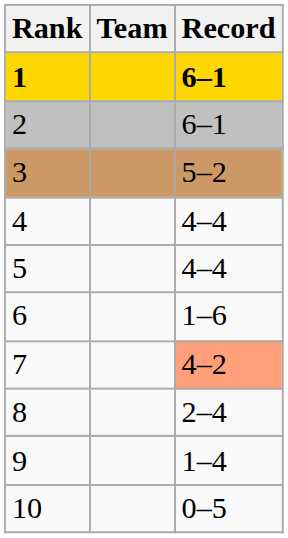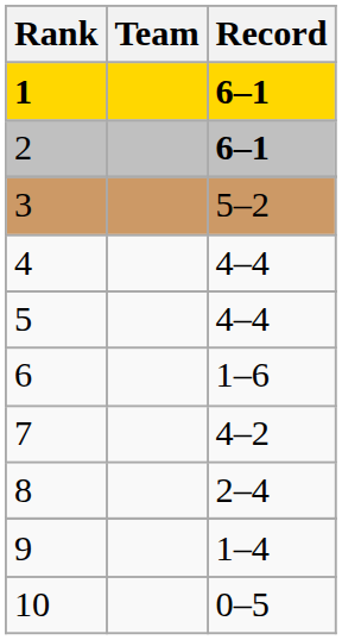2 | Record: normal -> bold
7 | Record: lightsalmon background -> no background
